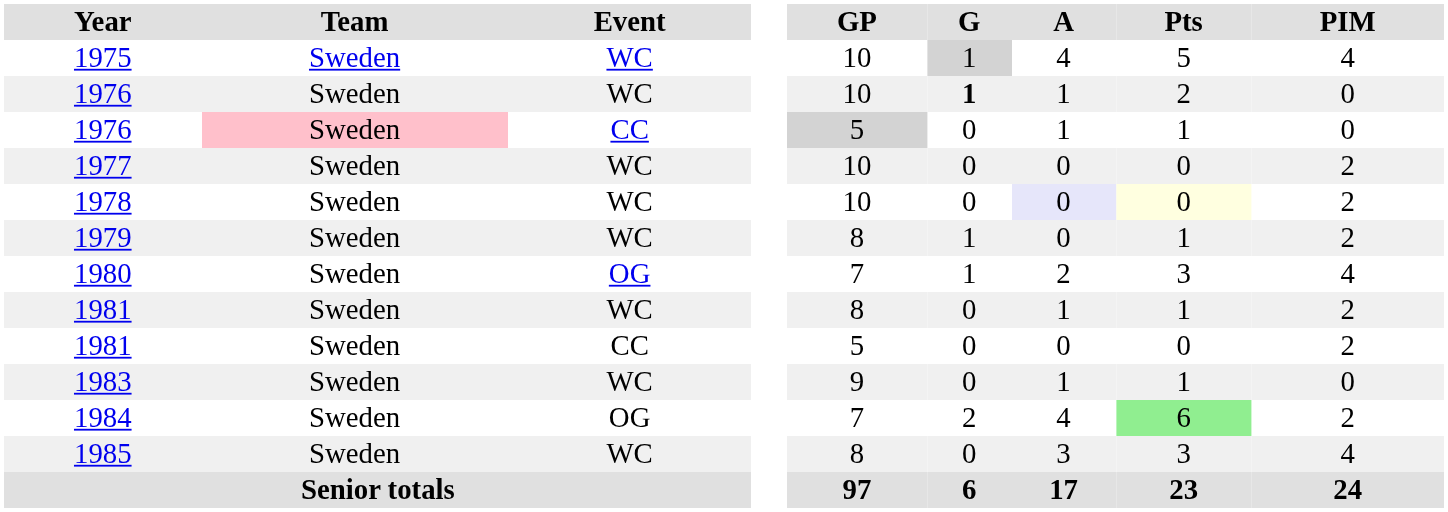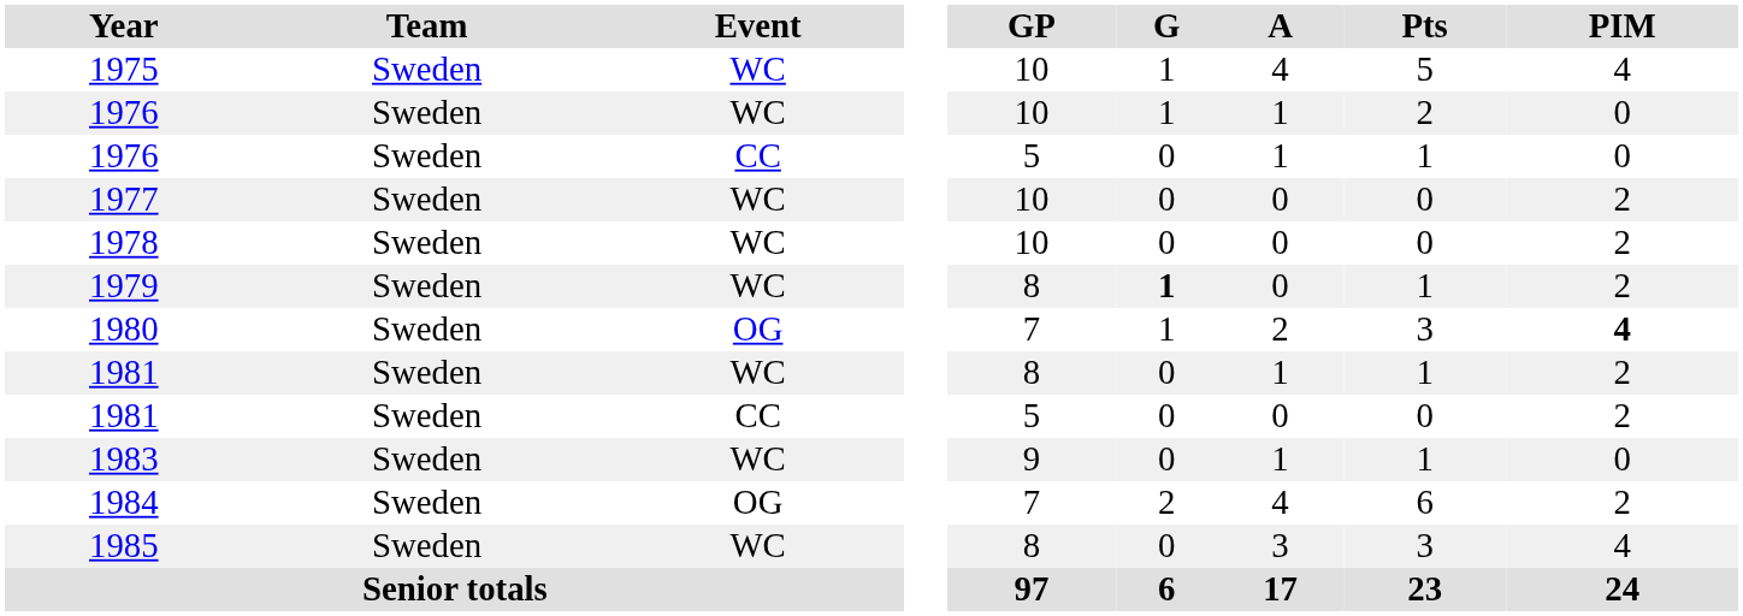1975 | G: lightgrey background -> no background
1976 / WC | G: bold -> normal
1976 / CC | Team: pink background -> no background
1976 / CC | GP: lightgrey background -> no background
1978 | A: lavender background -> no background
1978 | Pts: lightyellow background -> no background
1979 | G: normal -> bold
1980 | PIM: normal -> bold
1984 | Pts: lightgreen background -> no background
